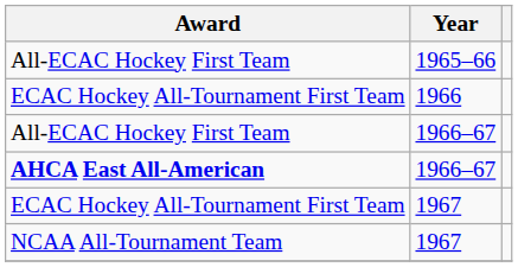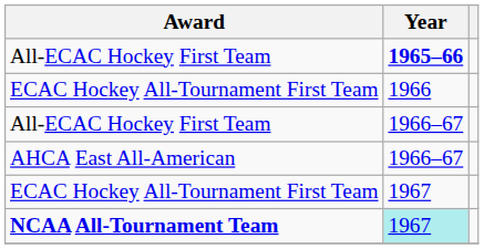row 2 | Year: normal -> bold
row 5 | Award: bold -> normal
row 7 | Award: normal -> bold
row 7 | Year: no background -> paleturquoise background
